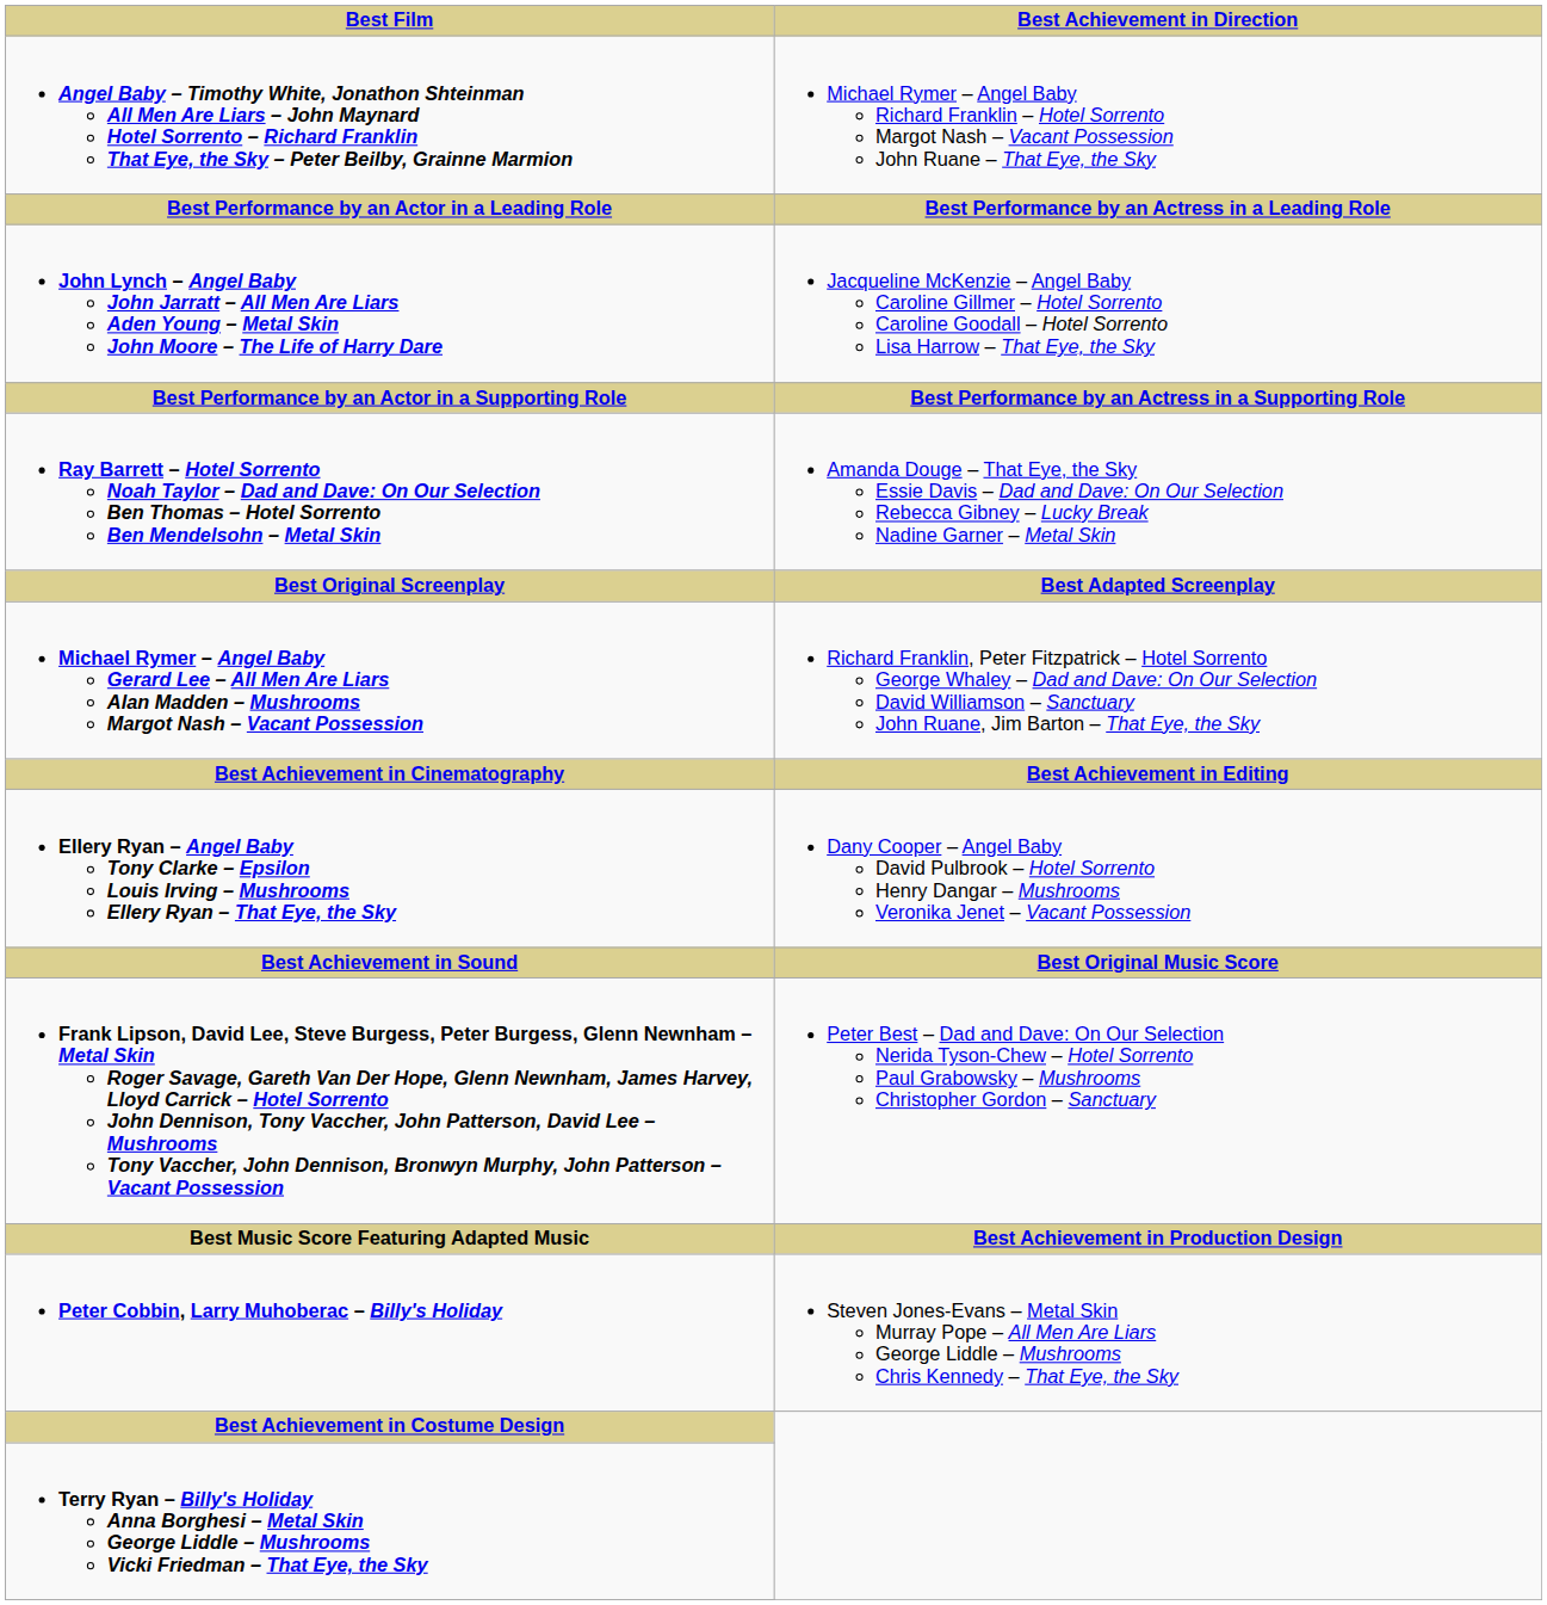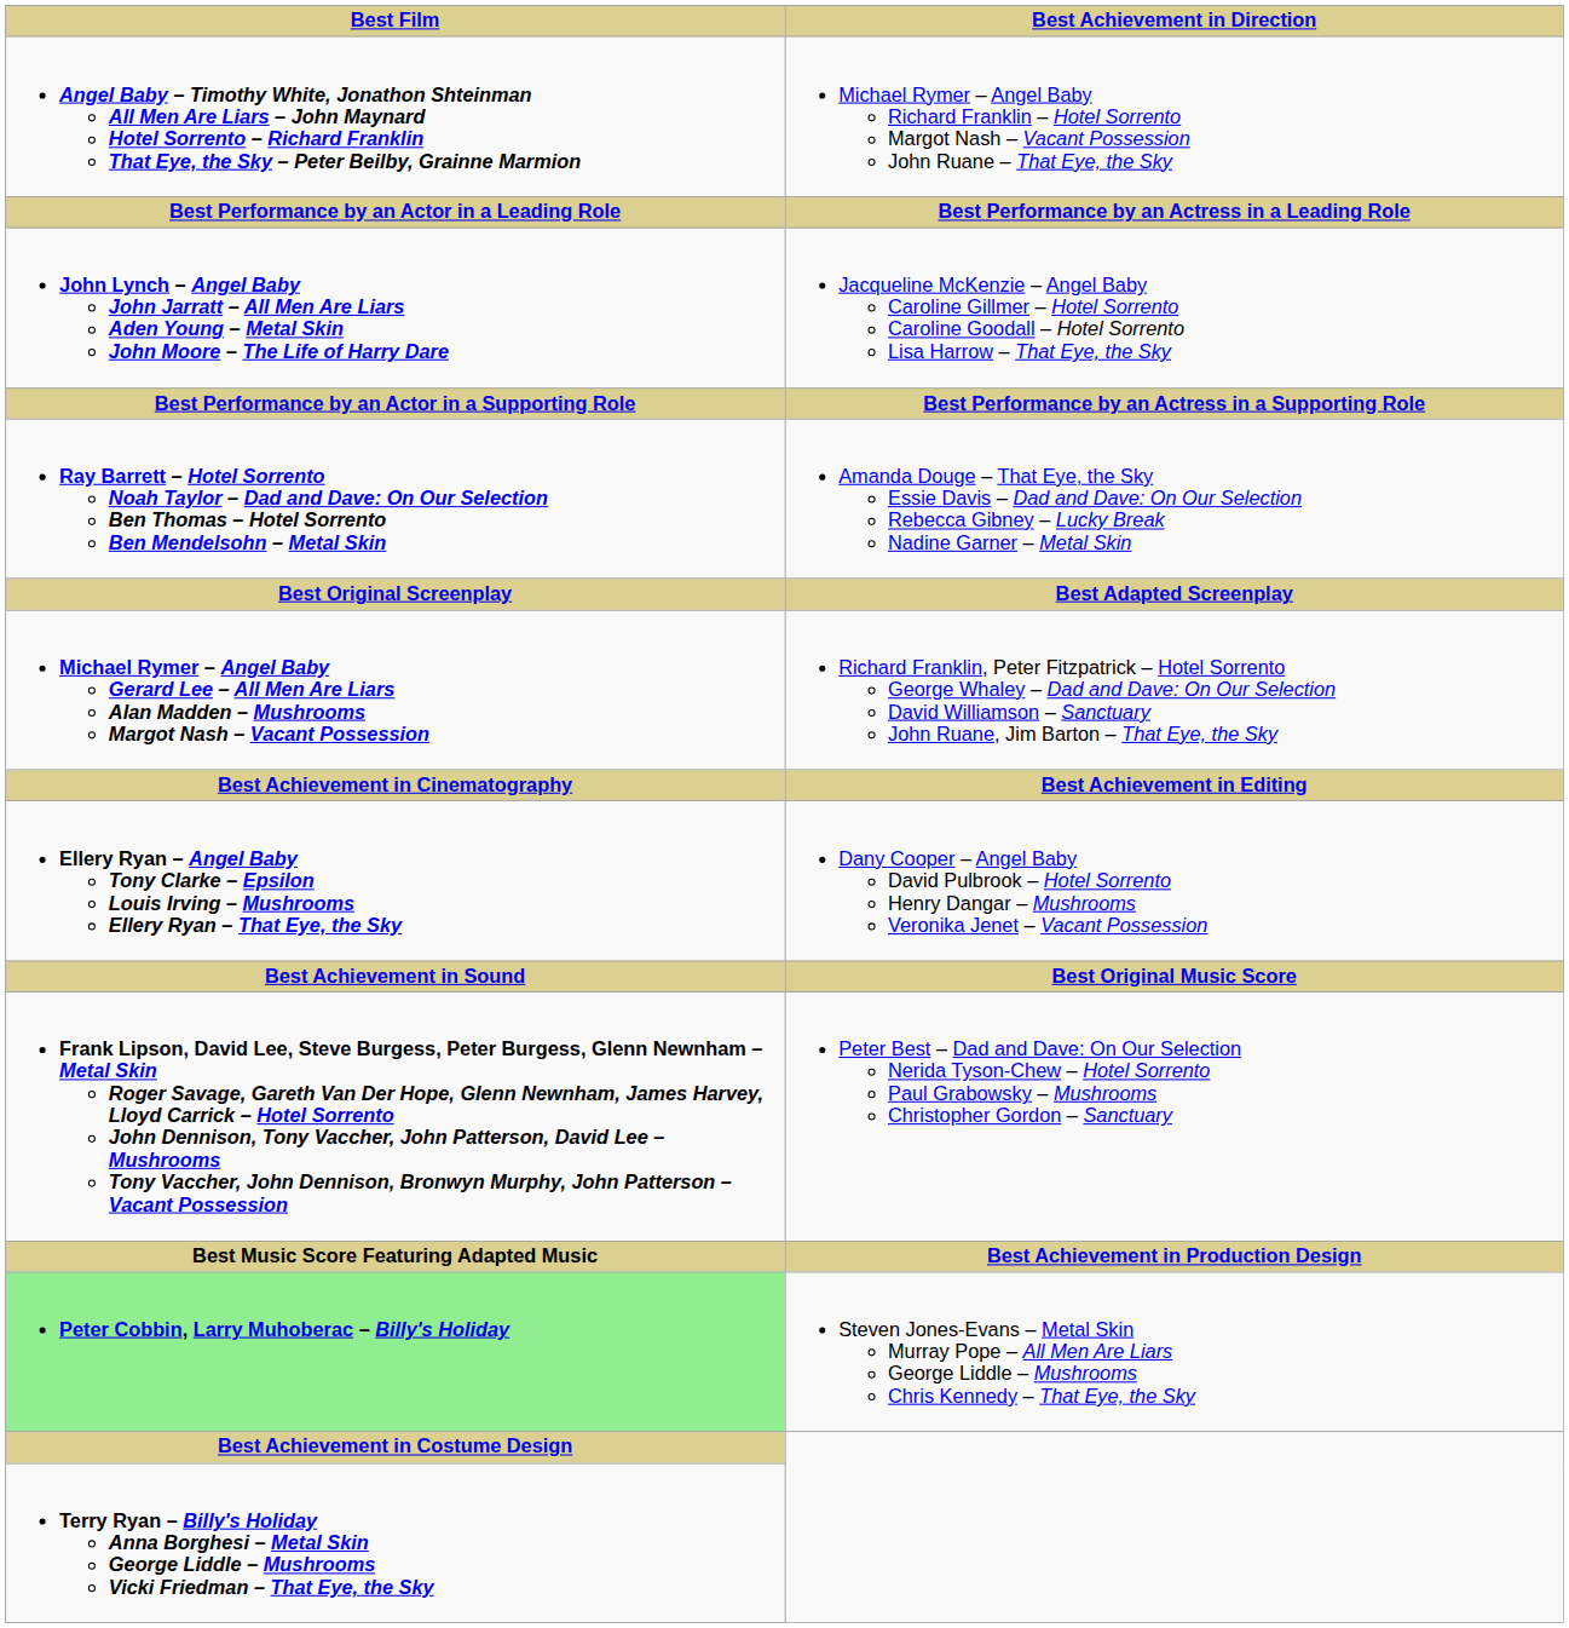row 14 | Best Film: no background -> lightgreen background
